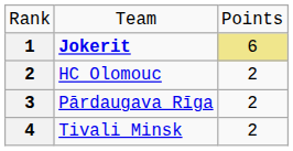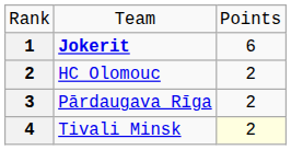Jokerit | column 3: khaki background -> no background
Tivali Minsk | column 3: no background -> lightyellow background
